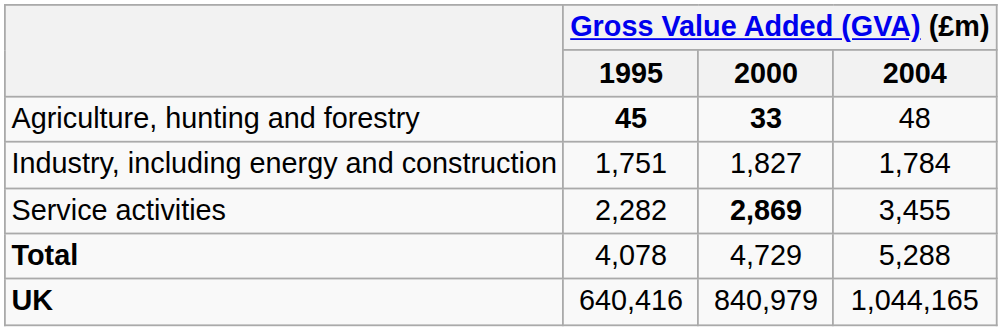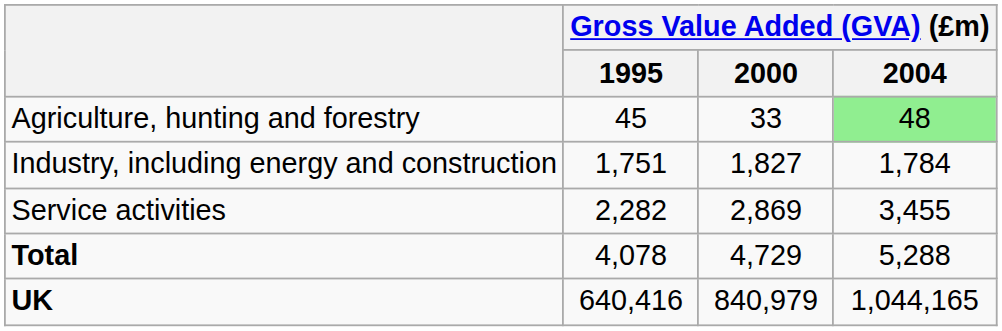Agriculture, hunting and forestry | Gross Value Added (GVA) (£m) / 1995: bold -> normal
Agriculture, hunting and forestry | Gross Value Added (GVA) (£m) / 2000: bold -> normal
Agriculture, hunting and forestry | Gross Value Added (GVA) (£m) / 2004: no background -> lightgreen background
Service activities | Gross Value Added (GVA) (£m) / 2000: bold -> normal
